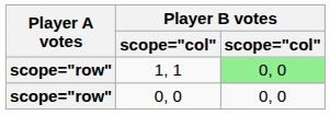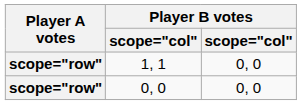1, 1 | column 3: lightgreen background -> no background
